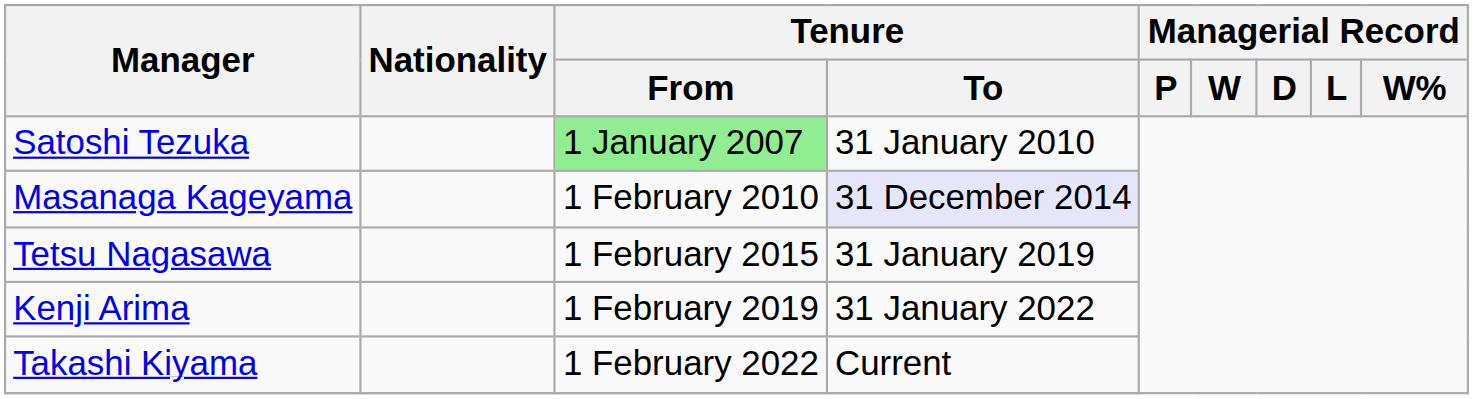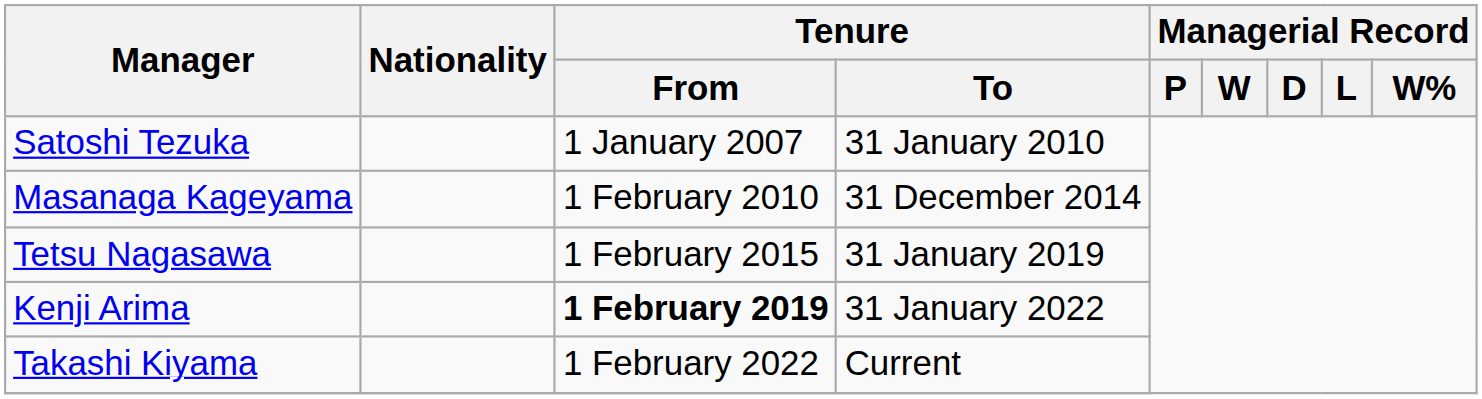Satoshi Tezuka | Tenure / From: lightgreen background -> no background
Masanaga Kageyama | Tenure / To: lavender background -> no background
Kenji Arima | Tenure / From: normal -> bold
